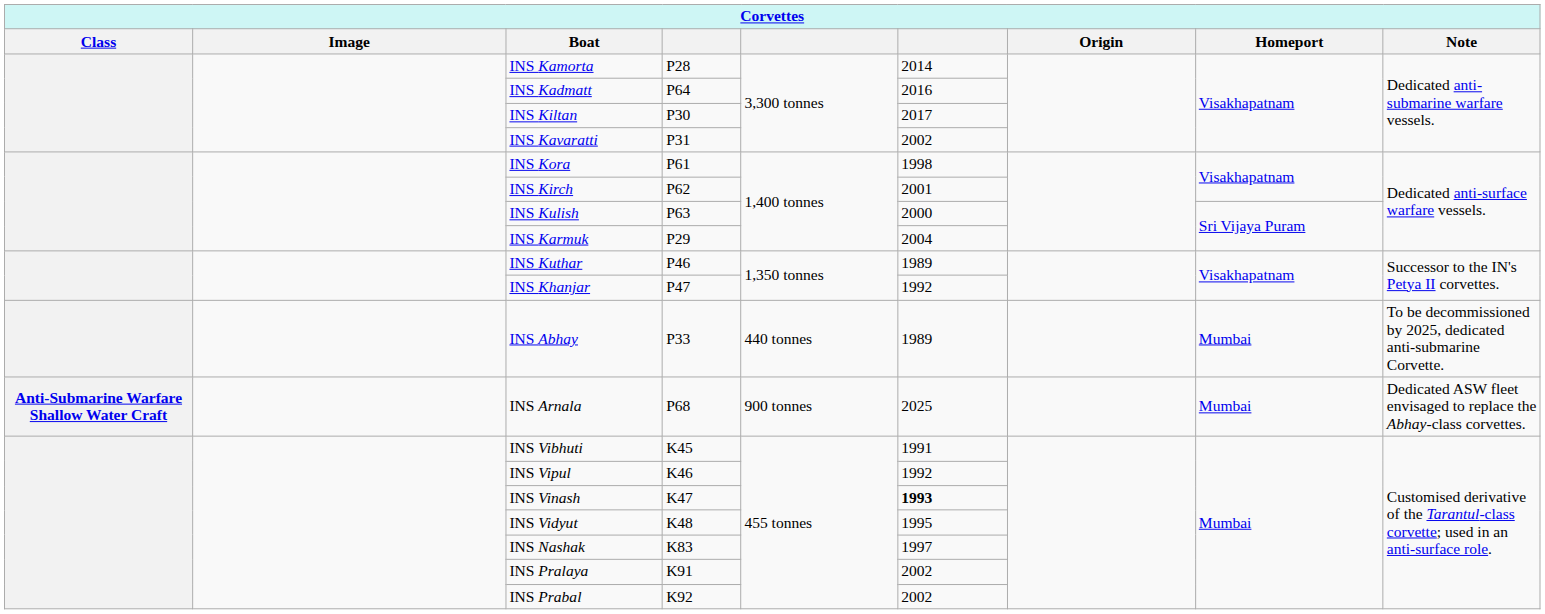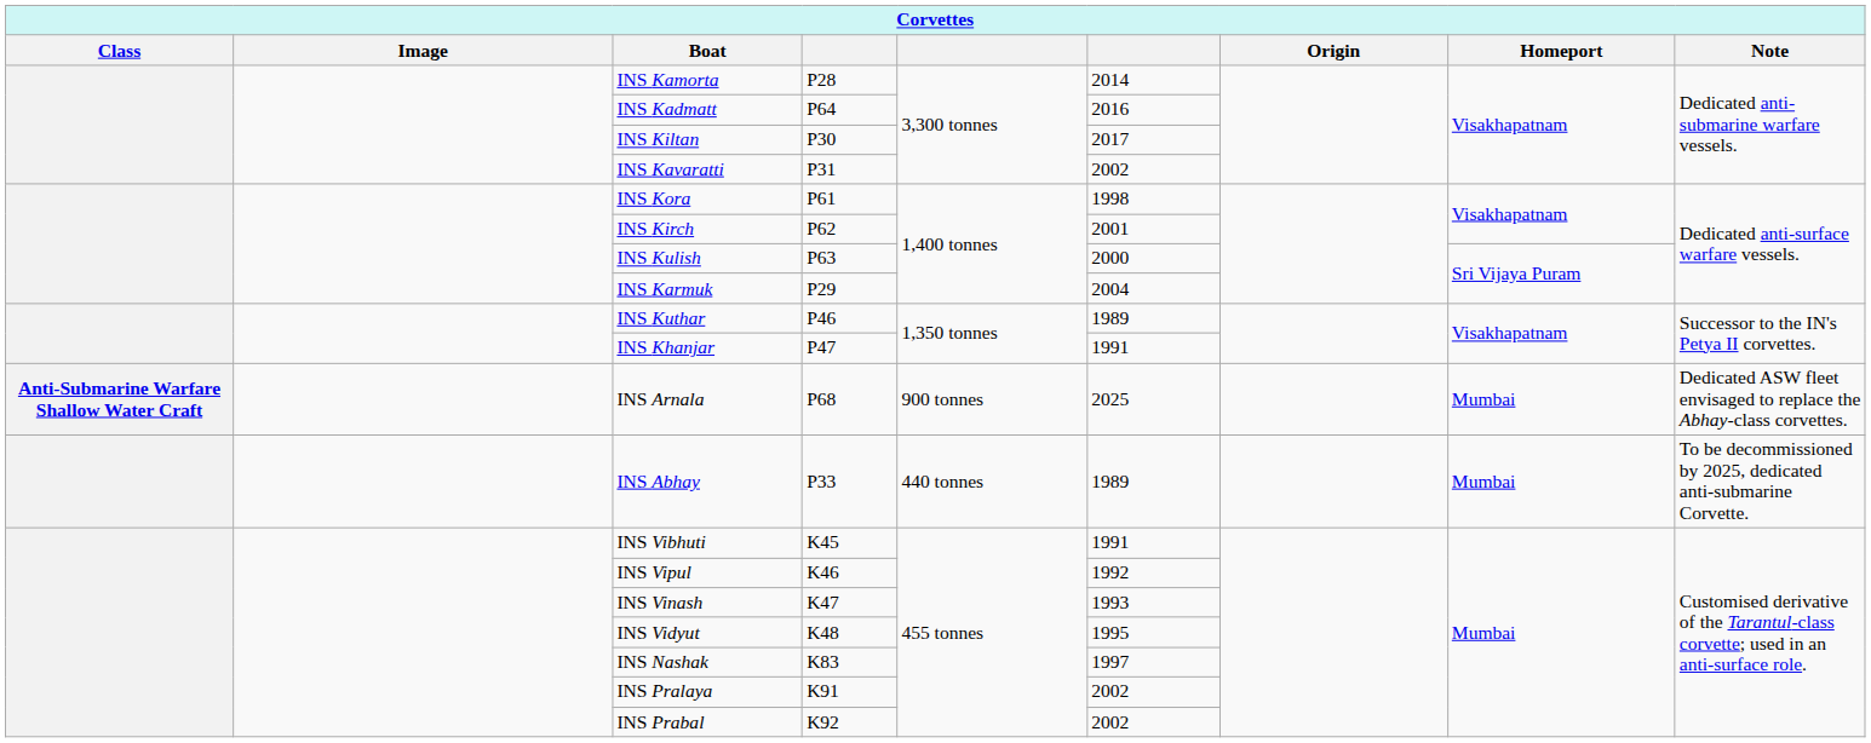INS Khanjar | column 6: 1992 -> 1991
rows swapped: INS Arnala <-> INS Abhay
INS Vinash | column 6: bold -> normal
